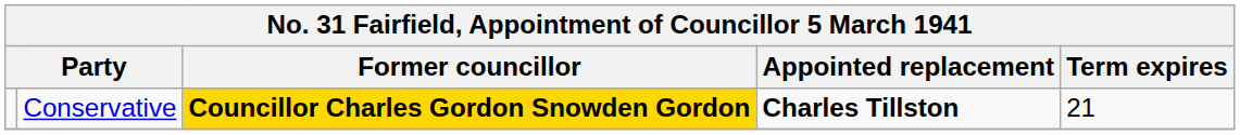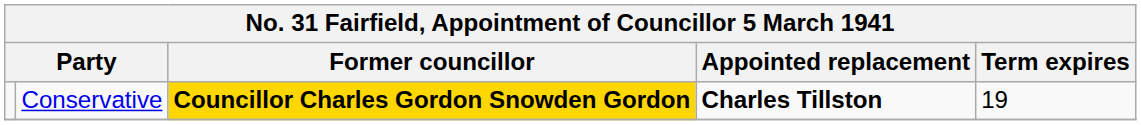Conservative | Term expires: 21 -> 19
